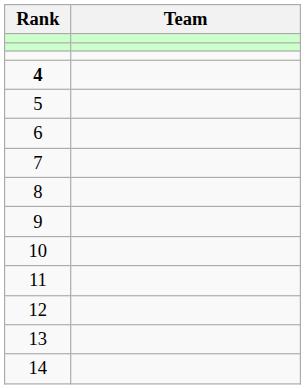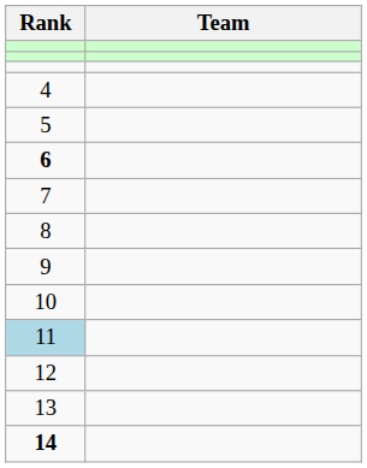row 5 | Rank: bold -> normal
row 7 | Rank: normal -> bold
row 12 | Rank: no background -> lightblue background
row 15 | Rank: normal -> bold
